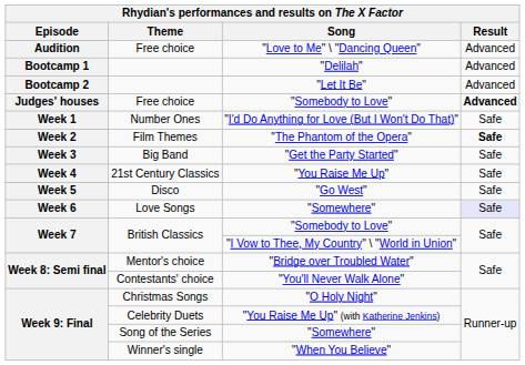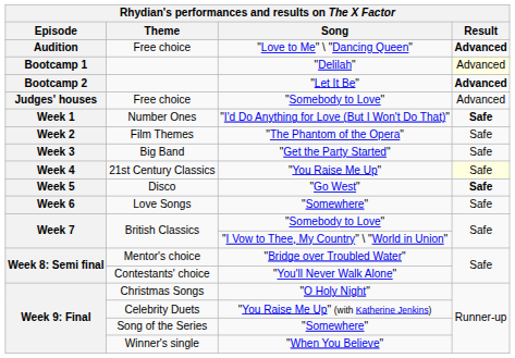"Love to Me" \ "Dancing Queen" | Result: normal -> bold
"Delilah" | Result: no background -> lightyellow background
"Let It Be" | Result: normal -> bold
Free choice / "Somebody to Love" | Result: bold -> normal
"I'd Do Anything for Love (But I Won't Do That)" | Result: normal -> bold
"The Phantom of the Opera" | Result: bold -> normal
"You Raise Me Up" | Result: no background -> lightyellow background
"Go West" | Result: normal -> bold
Love Songs / "Somewhere" | Result: lavender background -> no background
